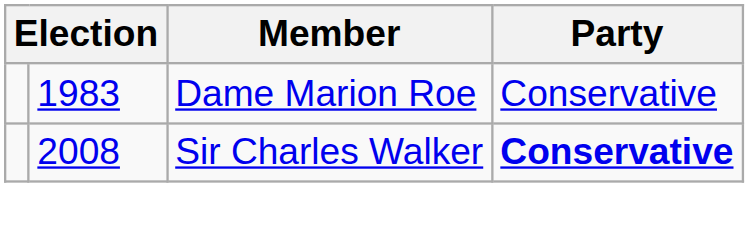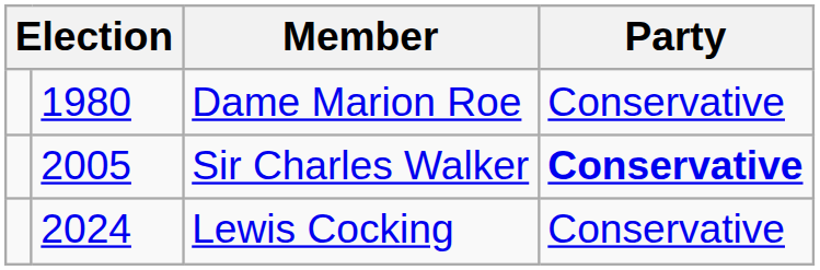Dame Marion Roe | column 2: 1983 -> 1980
Sir Charles Walker | column 2: 2008 -> 2005
+ row: 2024 | Lewis Cocking | Conservative
